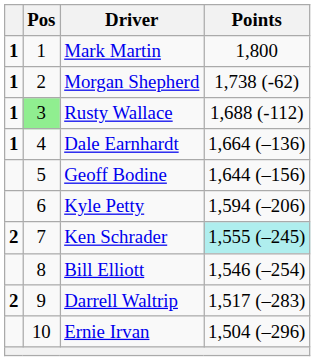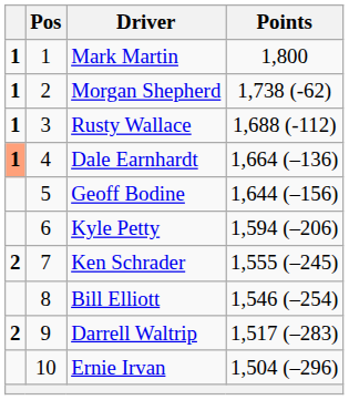Rusty Wallace | Pos: lightgreen background -> no background
Dale Earnhardt | column 1: no background -> lightsalmon background
Ken Schrader | Points: paleturquoise background -> no background
